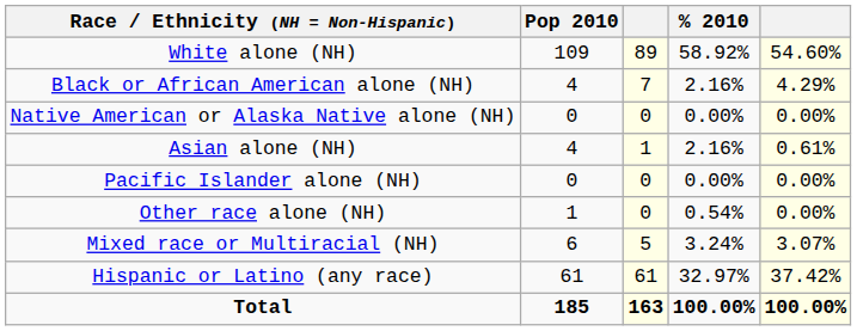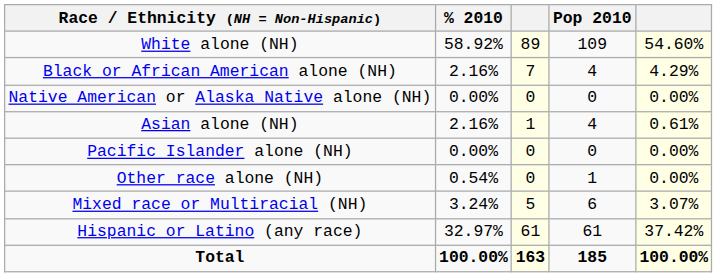columns swapped: Pop 2010 <-> % 2010
